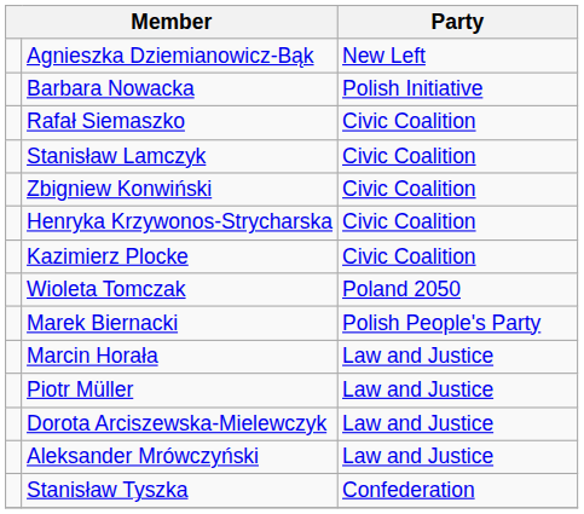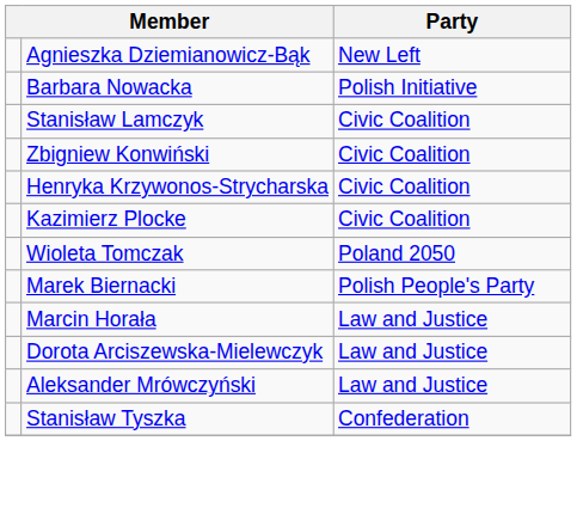- row: Rafał Siemaszko | Civic Coalition
- row: Piotr Müller | Law and Justice
